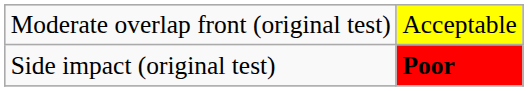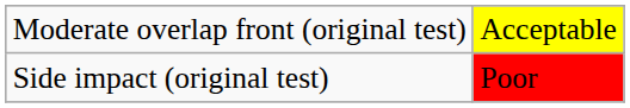Side impact (original test) | column 2: bold -> normal
